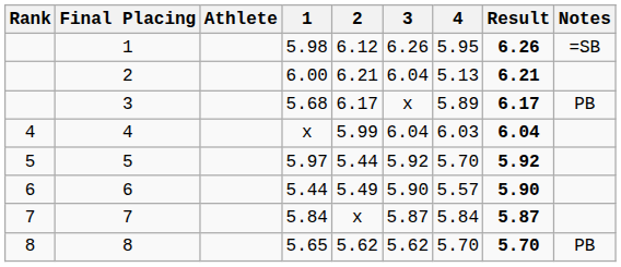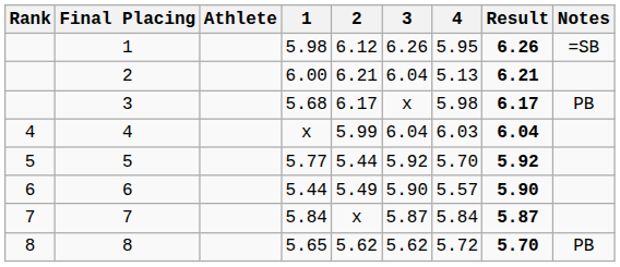row 4 | 4: 5.89 -> 5.98
row 6 | 1: 5.97 -> 5.77
row 9 | 4: 5.70 -> 5.72
